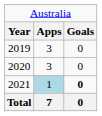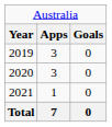2021 | column 2: lightblue background -> no background
2021 | column 3: bold -> normal
